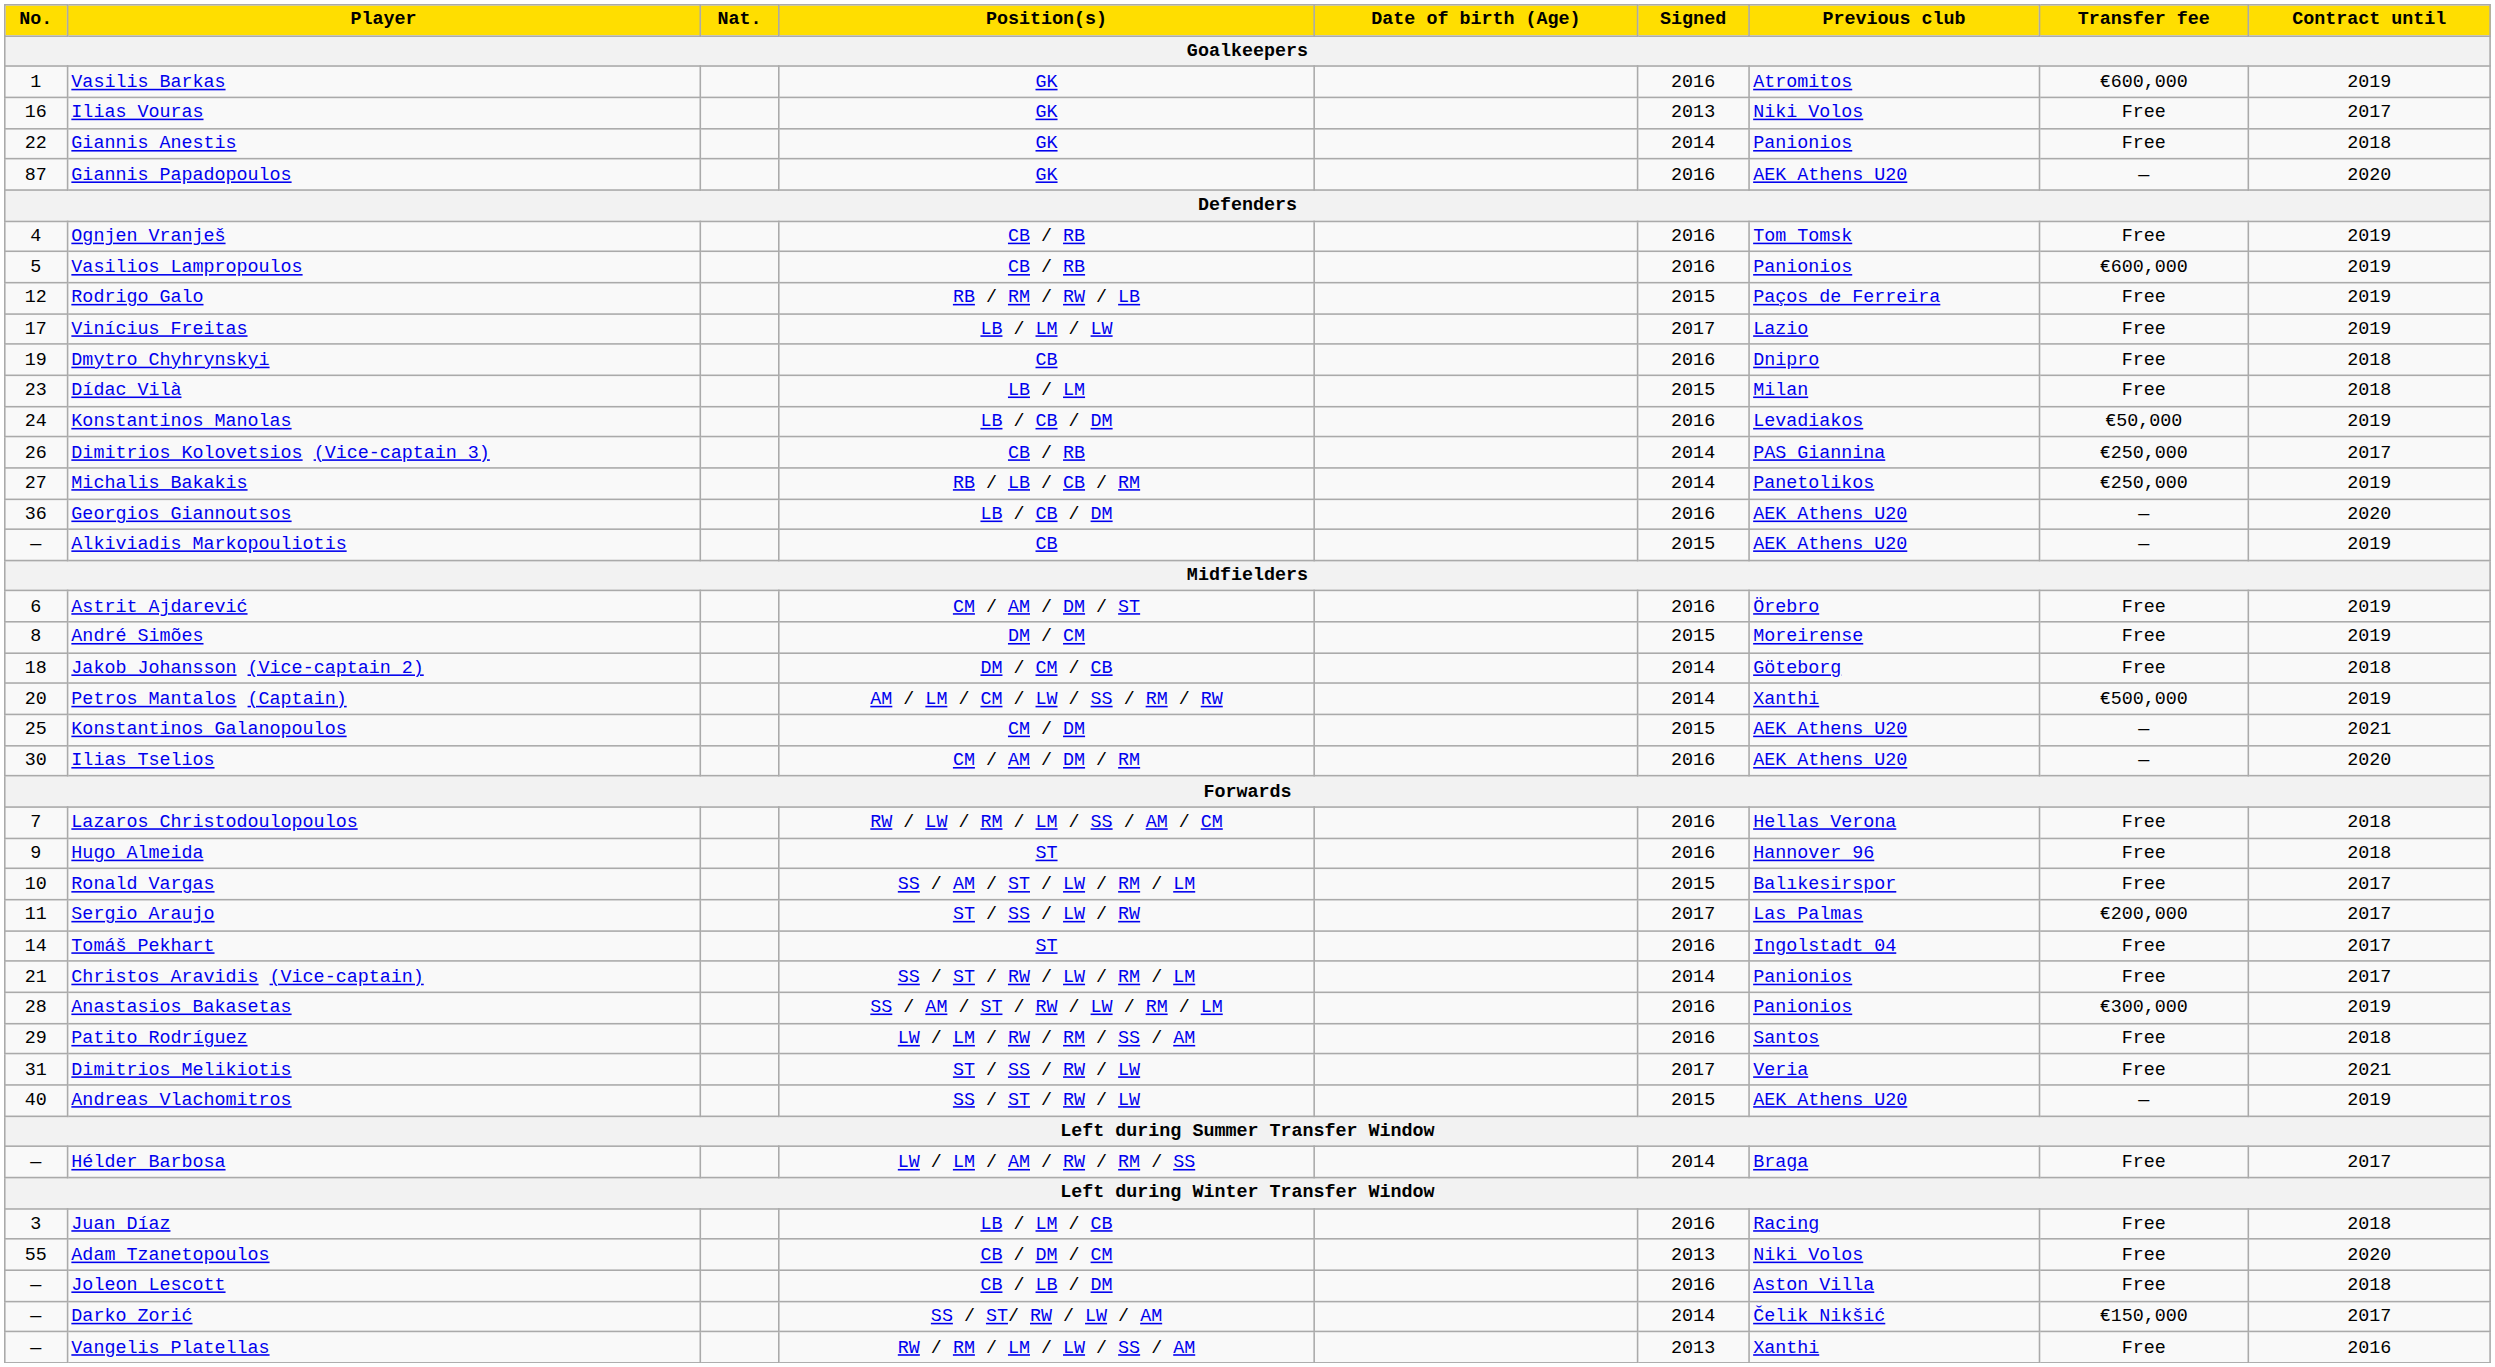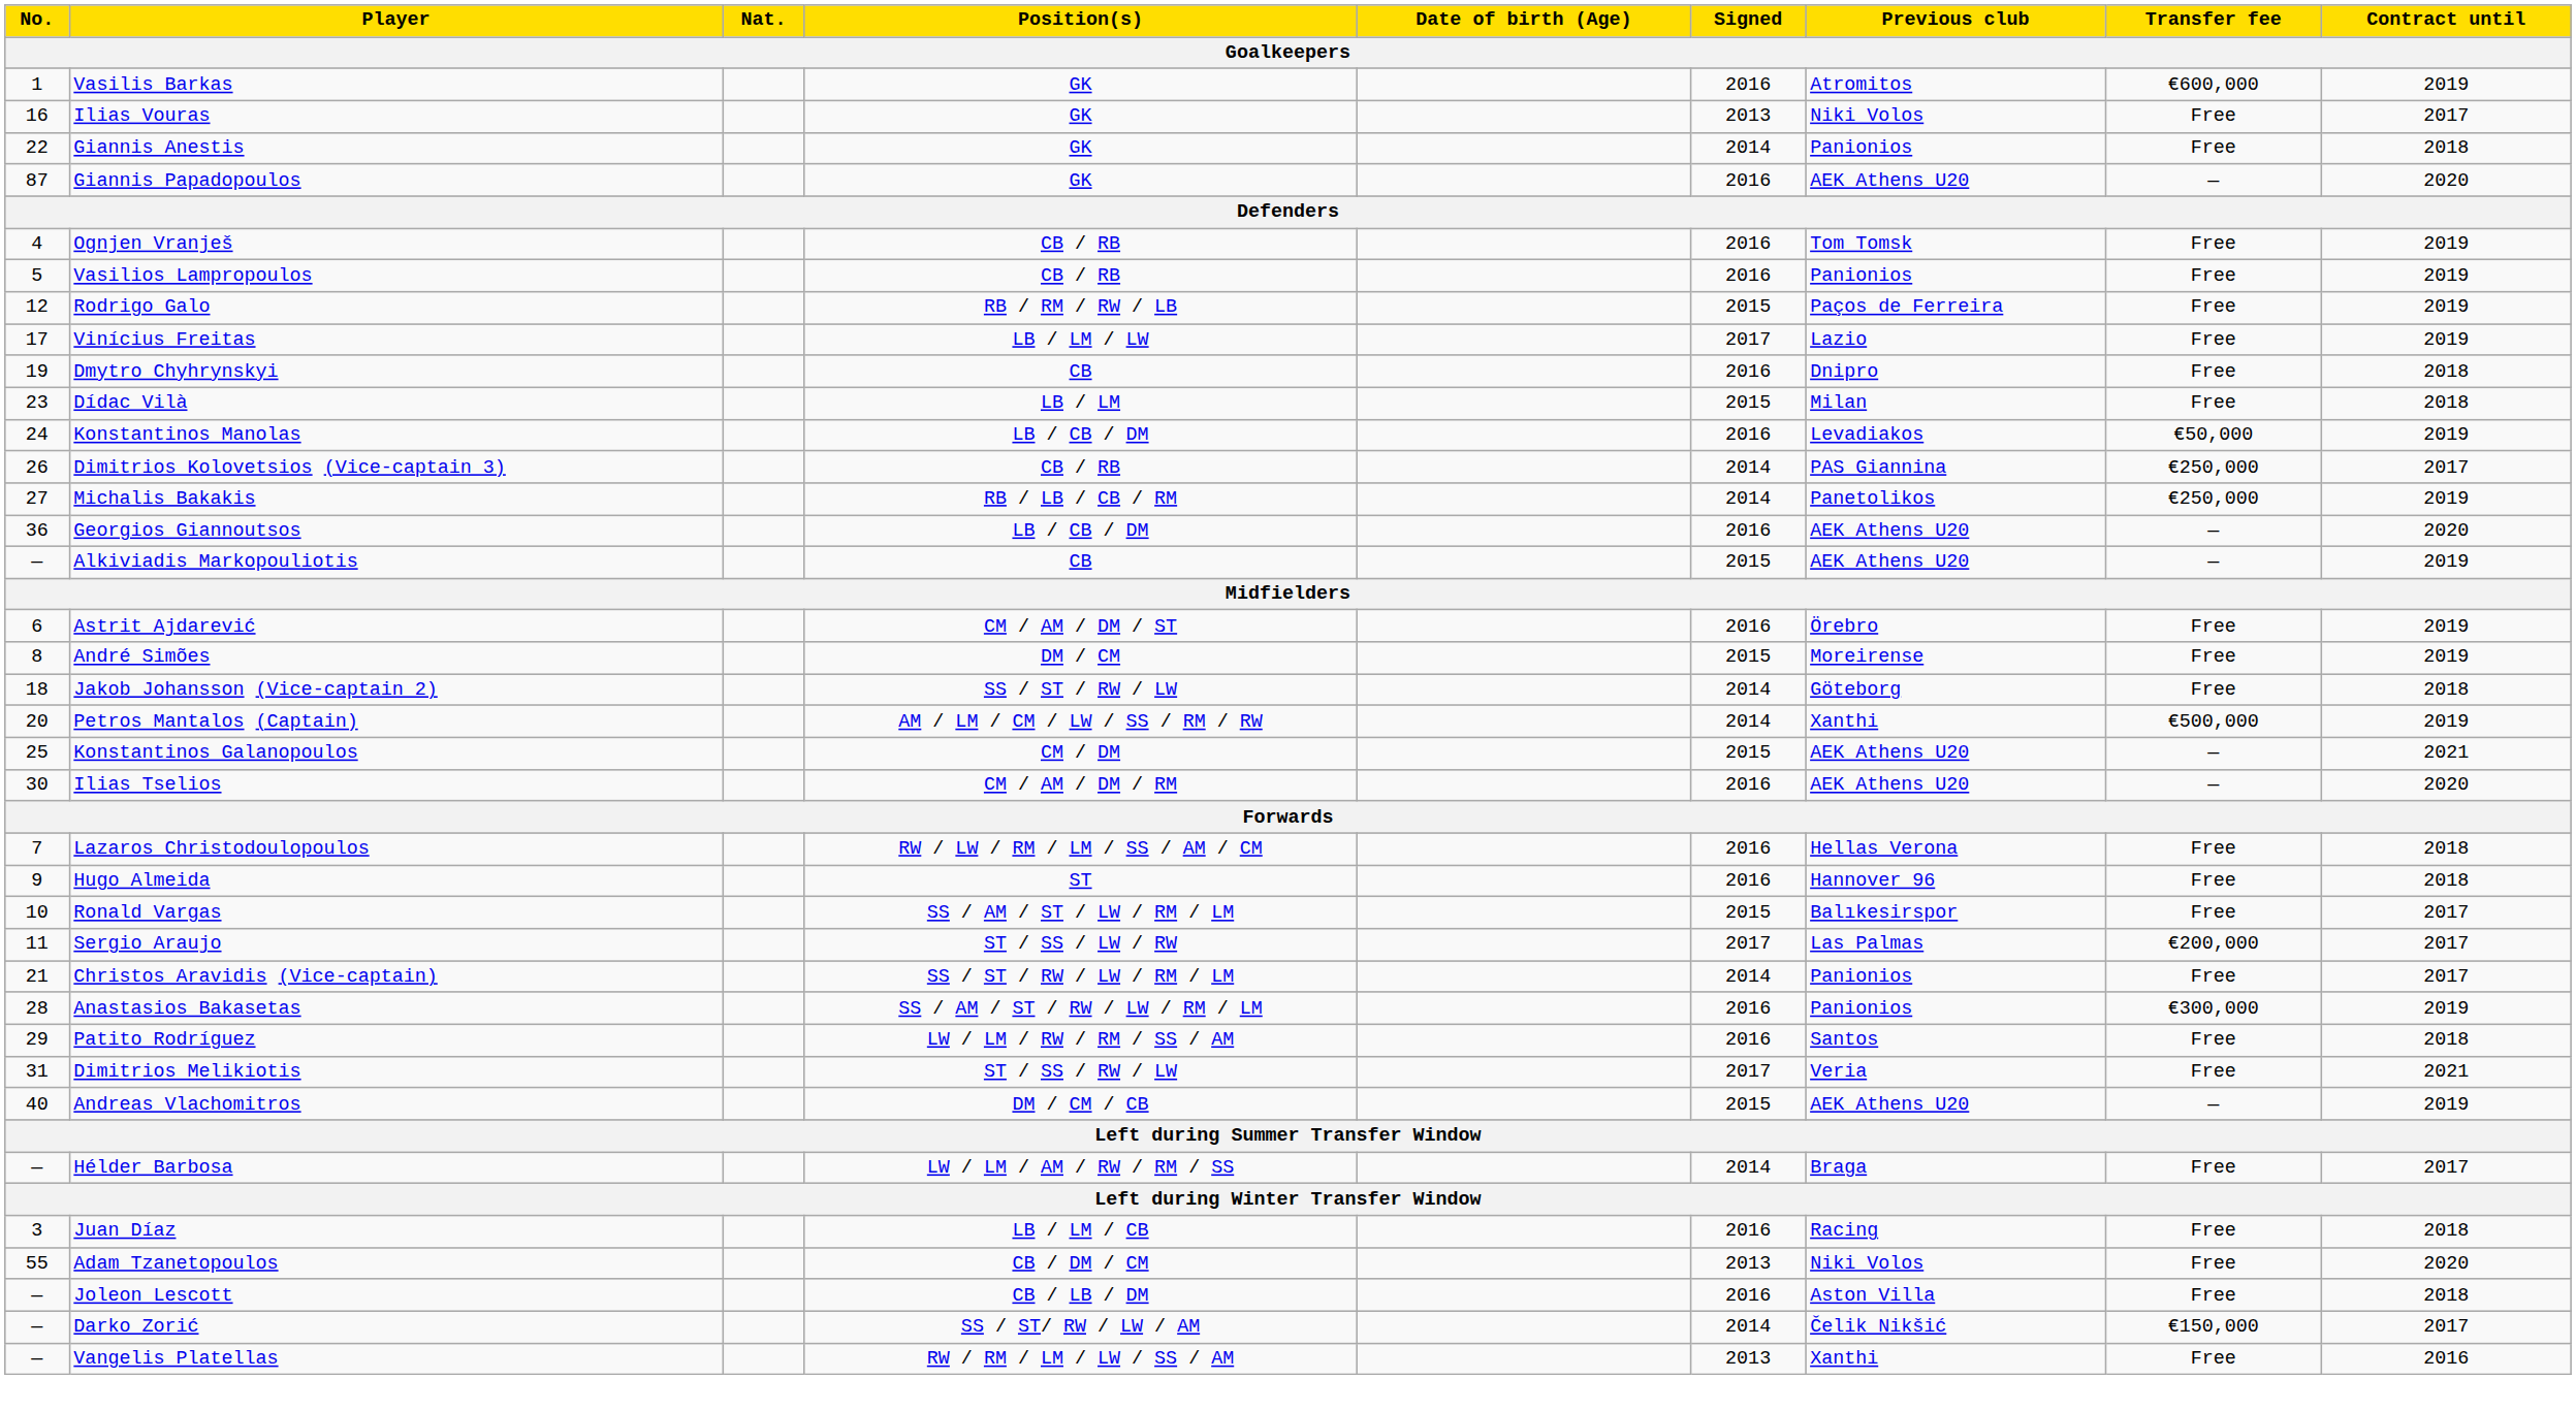Vasilios Lampropoulos | Transfer fee: €600,000 -> Free
Jakob Johansson (Vice-captain 2) | Position(s): DM / CM / CB -> SS / ST / RW / LW
- row: 14 | Tomáš Pekhart | ST | 2016 | Ingolstadt 04 | Free | 2017
Andreas Vlachomitros | Position(s): SS / ST / RW / LW -> DM / CM / CB
